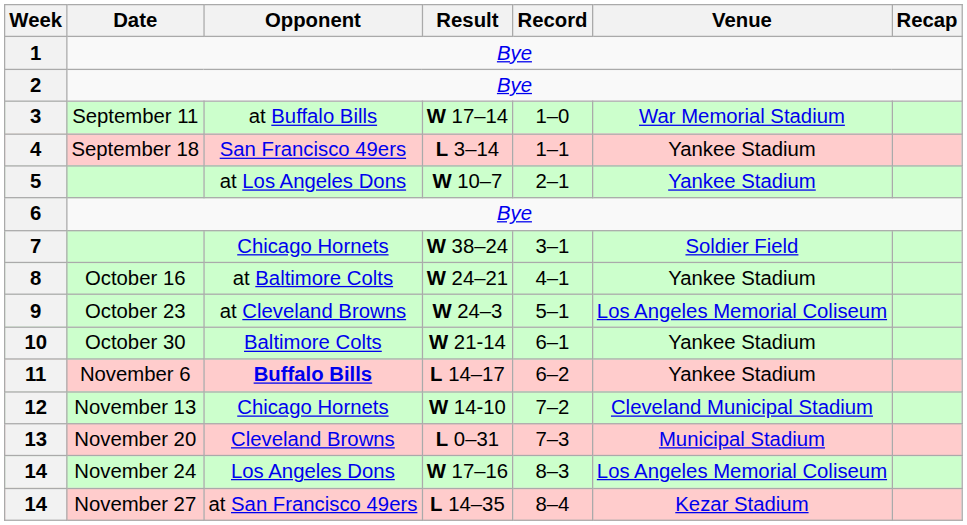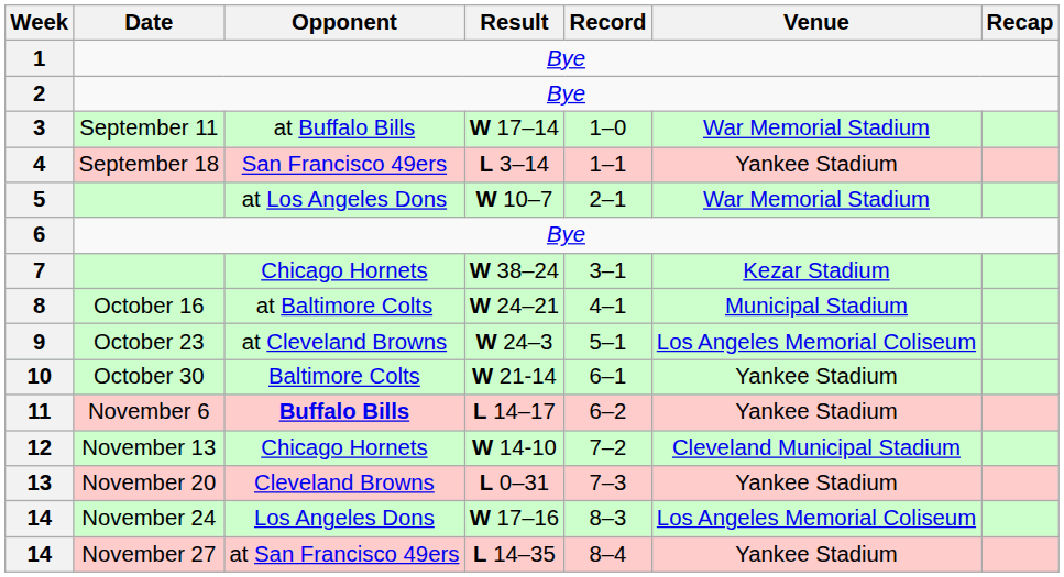5 | Venue: Yankee Stadium -> War Memorial Stadium
7 | Venue: Soldier Field -> Kezar Stadium
8 | Venue: Yankee Stadium -> Municipal Stadium
13 | Venue: Municipal Stadium -> Yankee Stadium
14 / L 14–35 | Venue: Kezar Stadium -> Yankee Stadium
